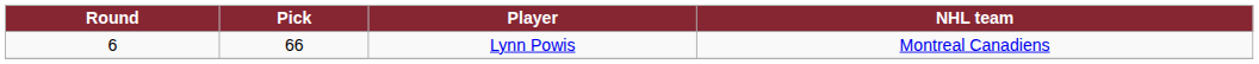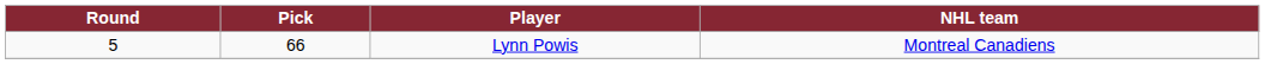Lynn Powis | Round: 6 -> 5
